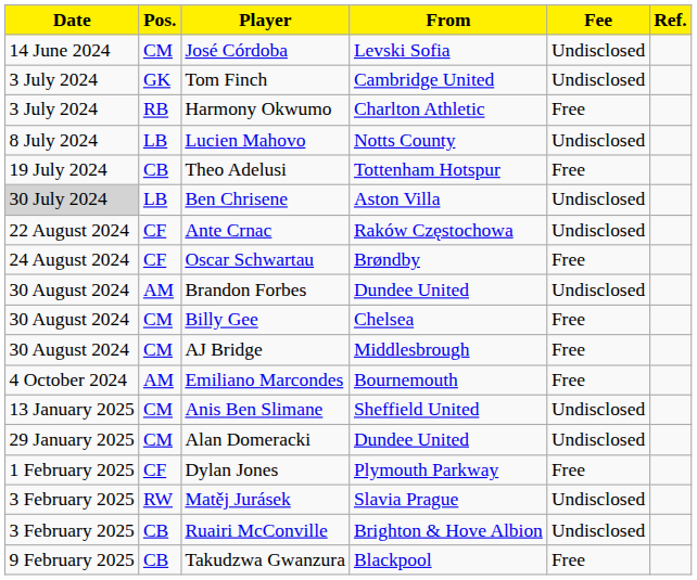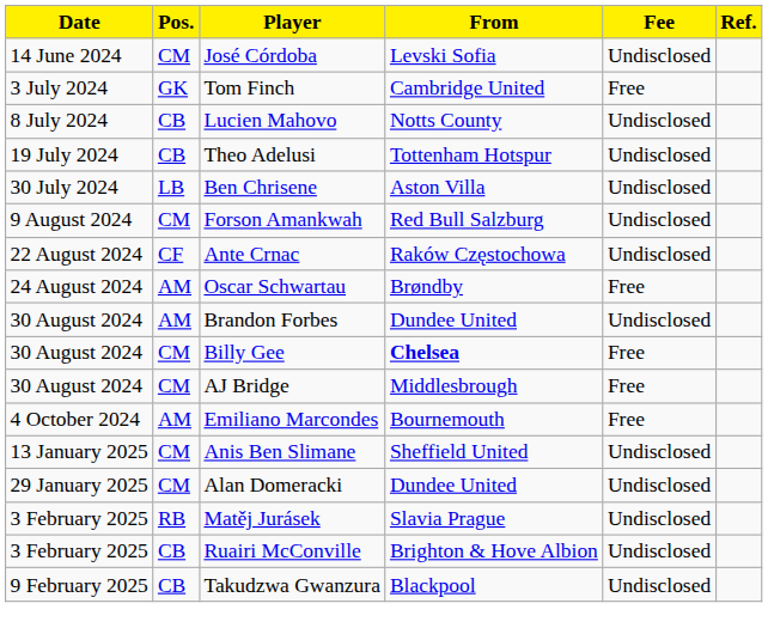Tom Finch | Fee: Undisclosed -> Free
- row: 3 July 2024 | RB | Harmony Okwumo | Charlton Athletic | Free
Lucien Mahovo | Pos.: LB -> CB
Theo Adelusi | Fee: Free -> Undisclosed
Ben Chrisene | Date: lightgrey background -> no background
+ row: 9 August 2024 | CM | Forson Amankwah | Red Bull Salzburg | Undisclosed
Oscar Schwartau | Pos.: CF -> AM
Billy Gee | From: normal -> bold
- row: 1 February 2025 | CF | Dylan Jones | Plymouth Parkway | Free
Matěj Jurásek | Pos.: RW -> RB
Takudzwa Gwanzura | Fee: Free -> Undisclosed
